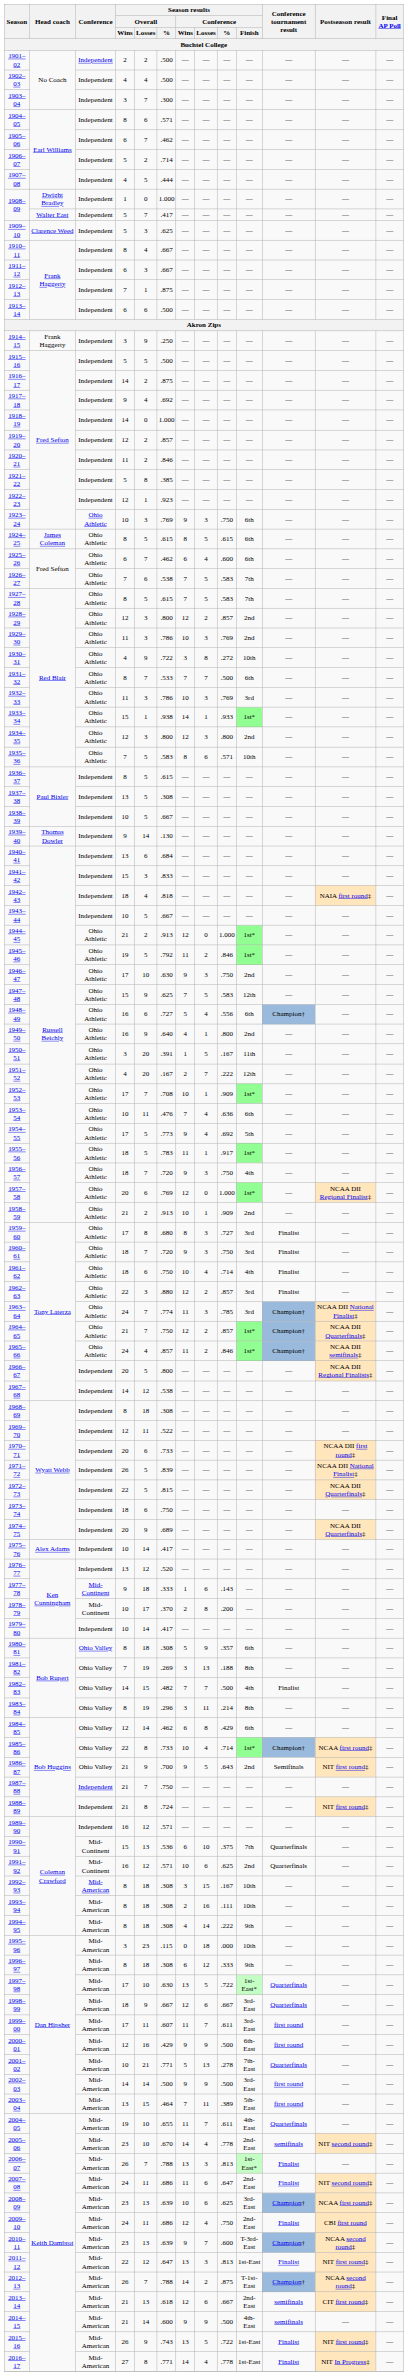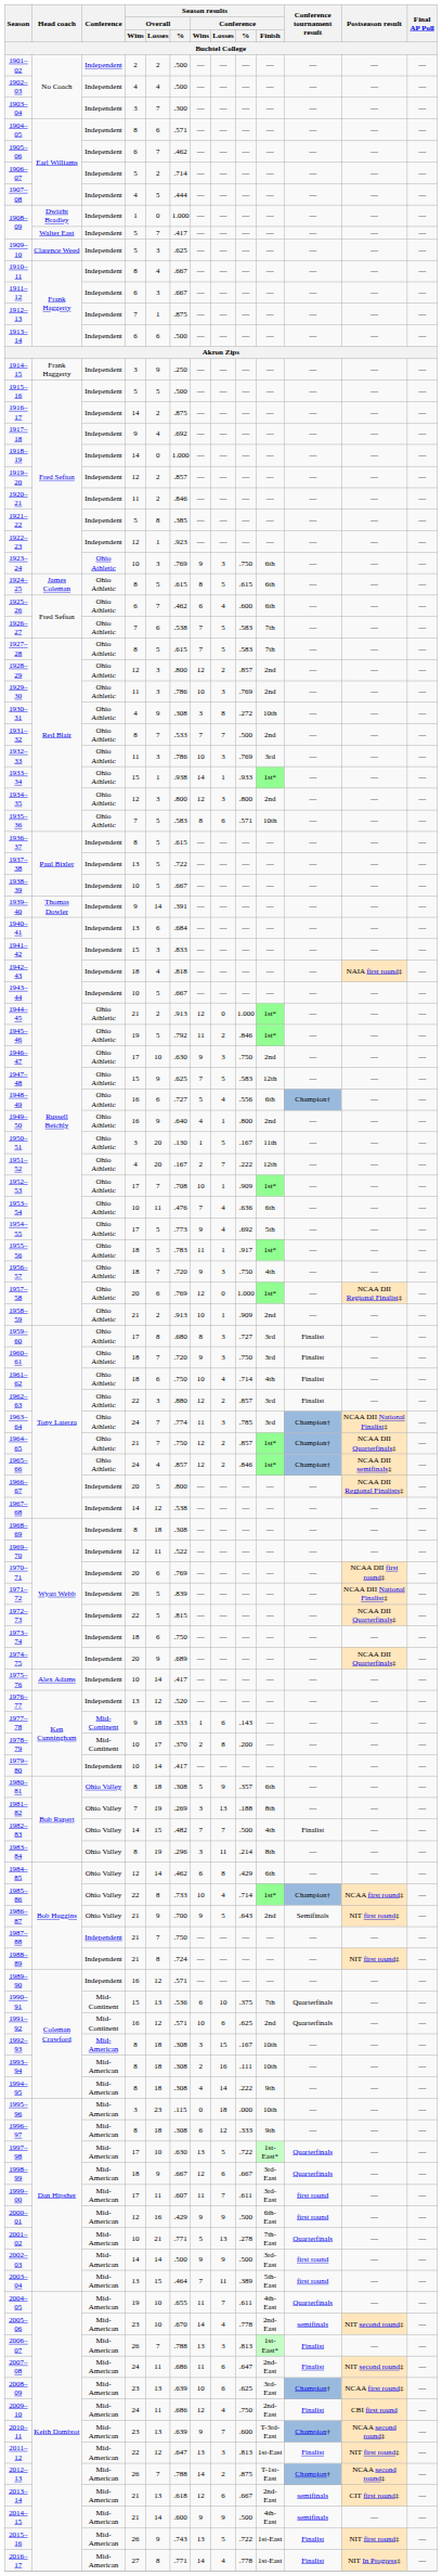1930–31 | Season results / Overall / %: .722 -> .308
1931–32 | Season results / Conference / Finish: 6th -> 2nd
1937–38 | Season results / Overall / %: .308 -> .722
1939–40 | Season results / Overall / %: .130 -> .391
1950–51 | Season results / Overall / %: .391 -> .130
1965–66 | Season results / Conference / Wins: 11 -> 12
1970–71 | Season results / Overall / %: .733 -> .769
